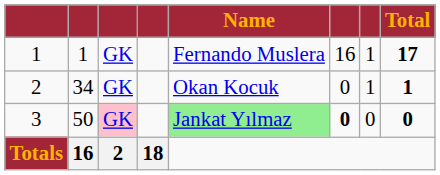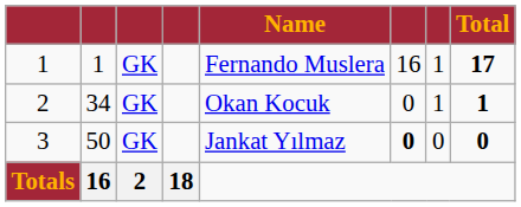3 | column 3: pink background -> no background
3 | Name: lightgreen background -> no background
